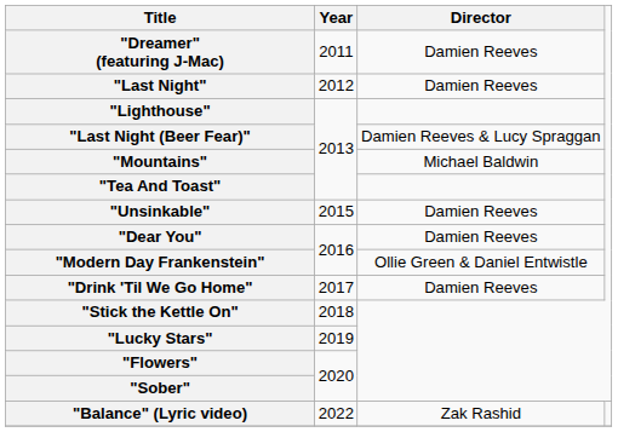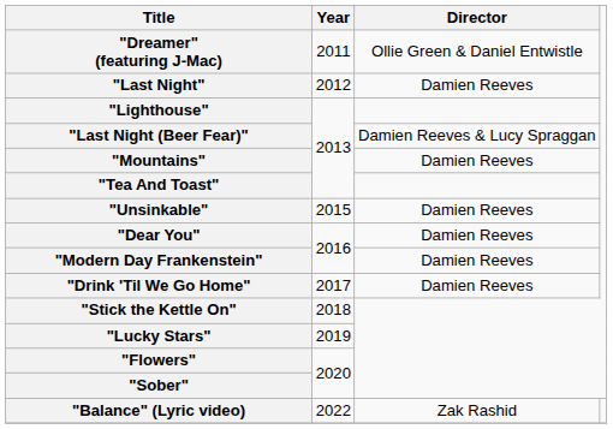"Dreamer" (featuring J-Mac) | Director: Damien Reeves -> Ollie Green & Daniel Entwistle
"Mountains" | Director: Michael Baldwin -> Damien Reeves
"Modern Day Frankenstein" | Director: Ollie Green & Daniel Entwistle -> Damien Reeves
